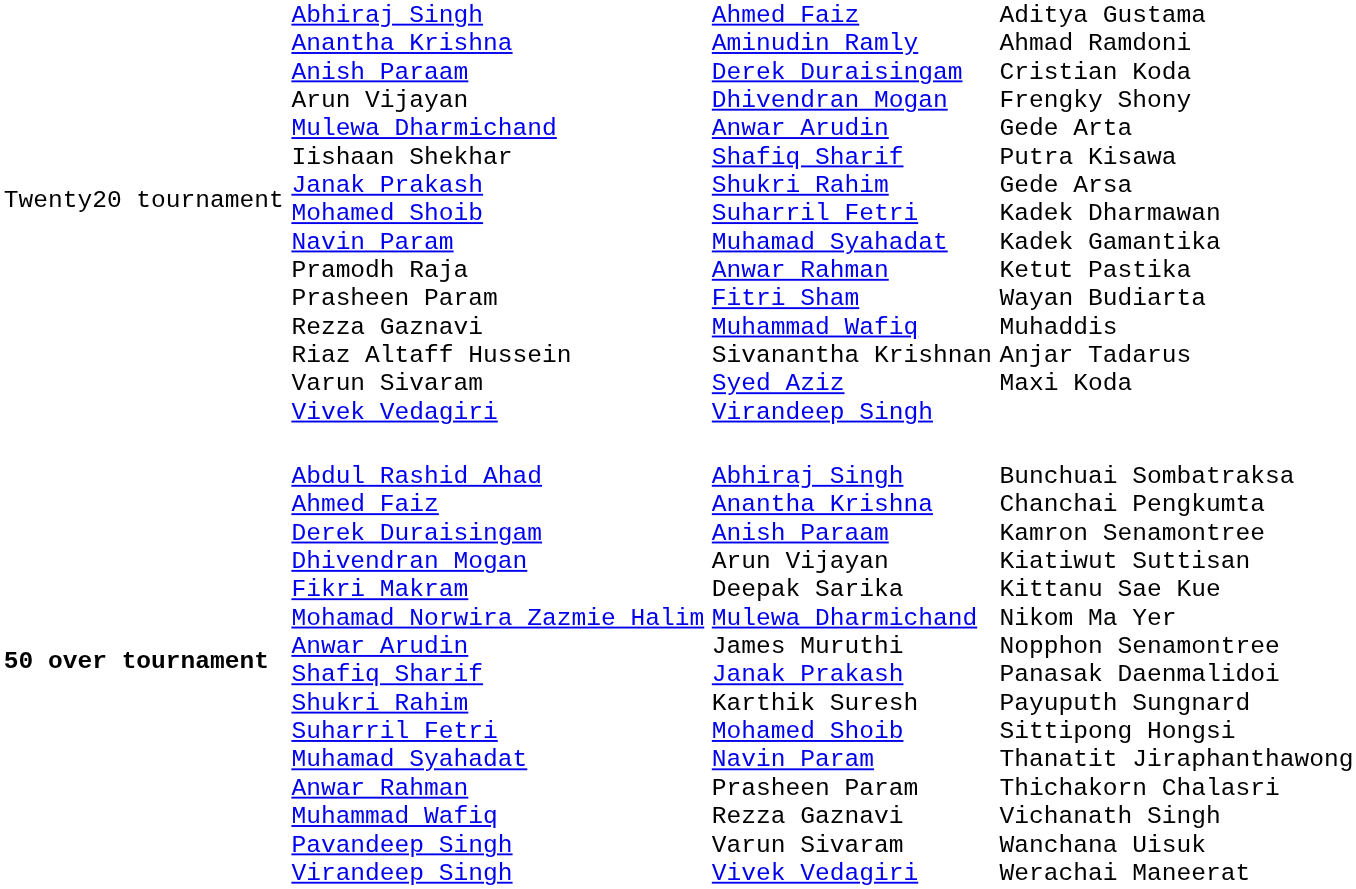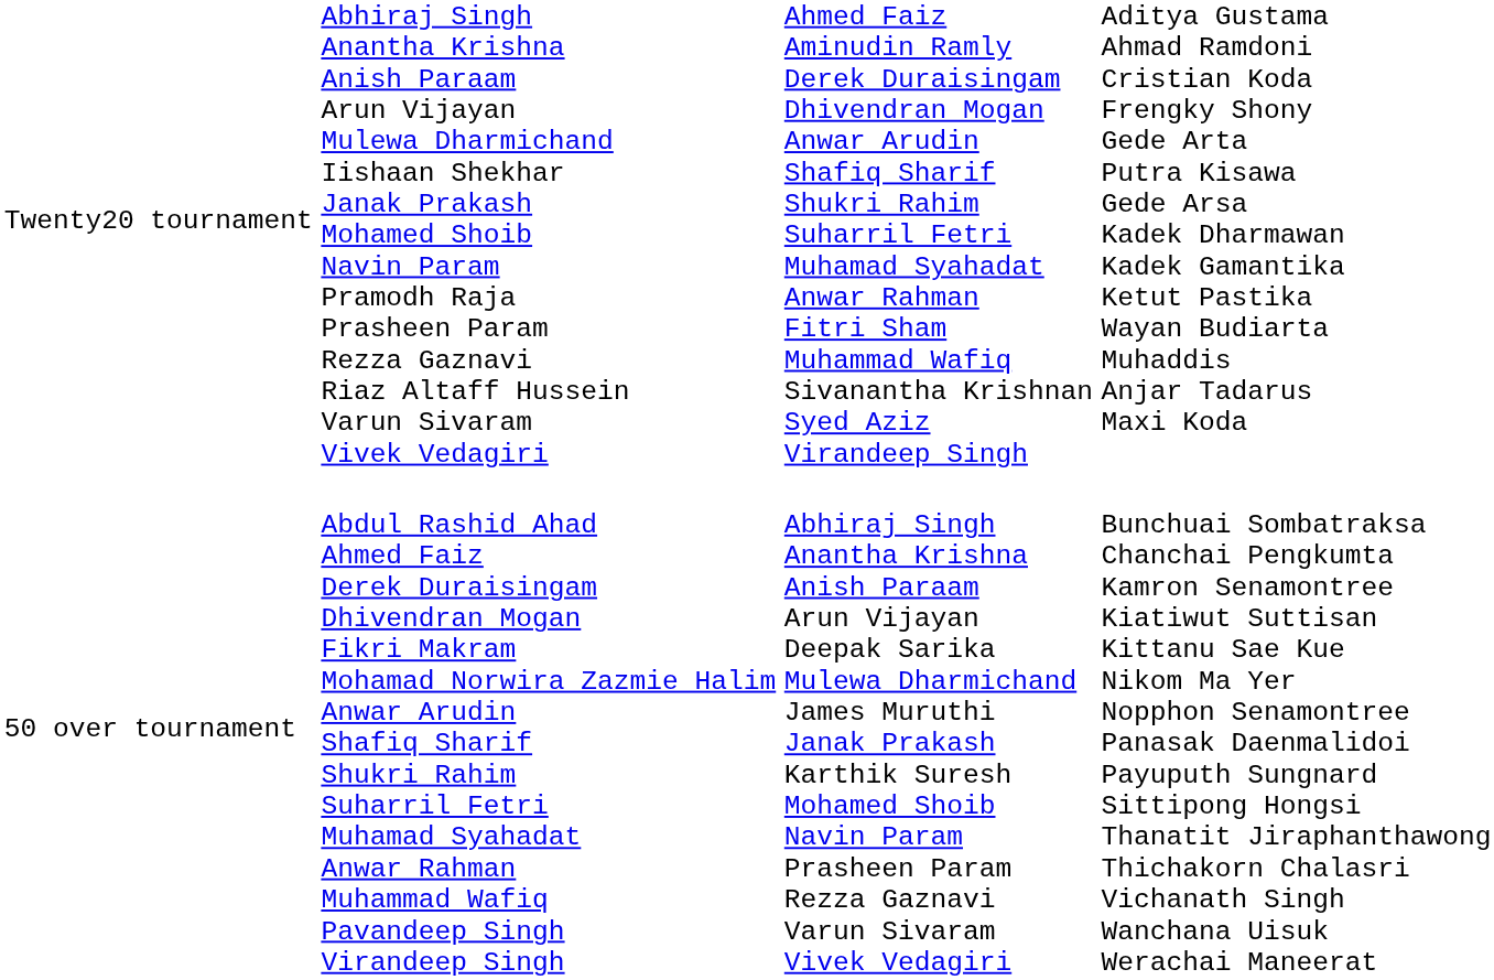50 over tournament | column 1: bold -> normal
